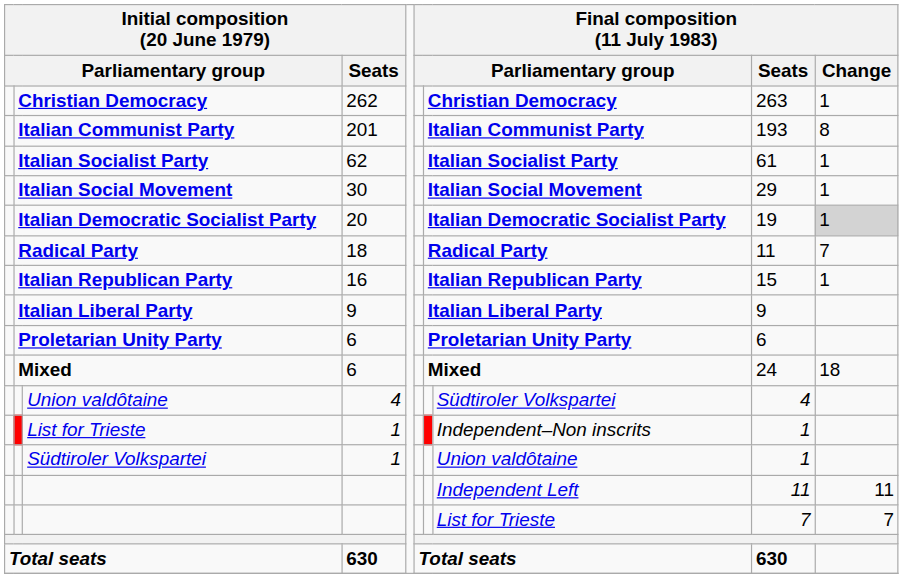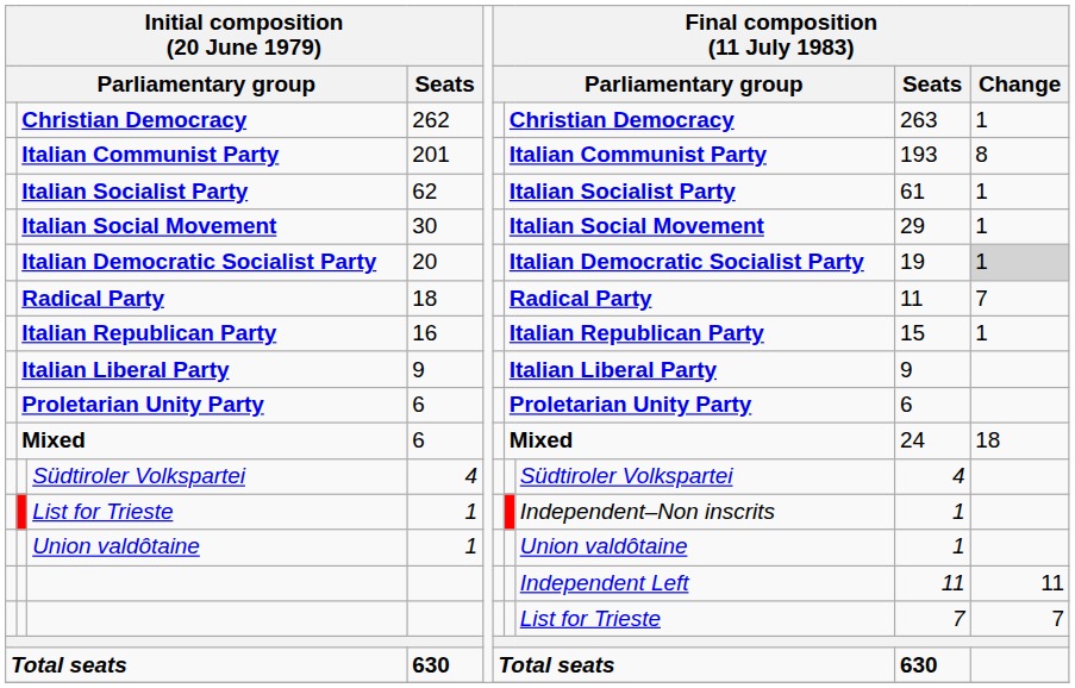row 13 | column 3: Union valdôtaine -> Südtiroler Volkspartei
row 15 | column 3: Südtiroler Volkspartei -> Union valdôtaine
